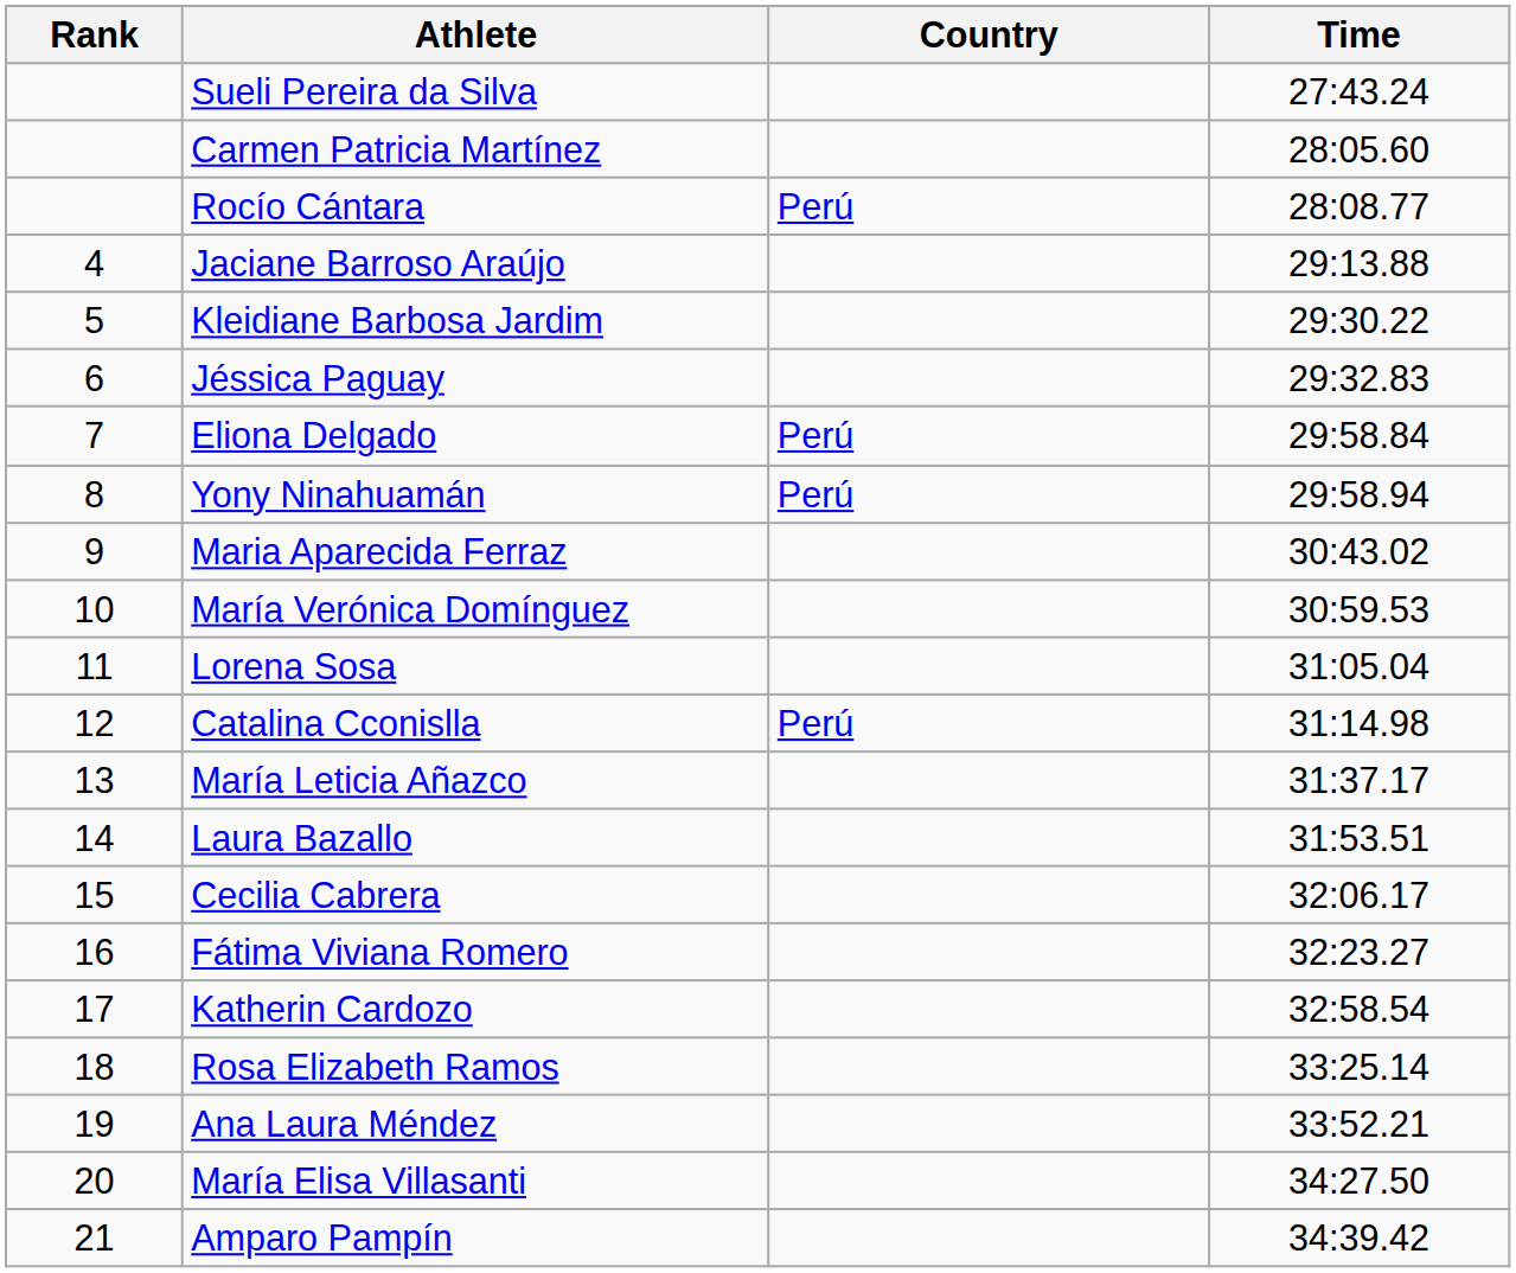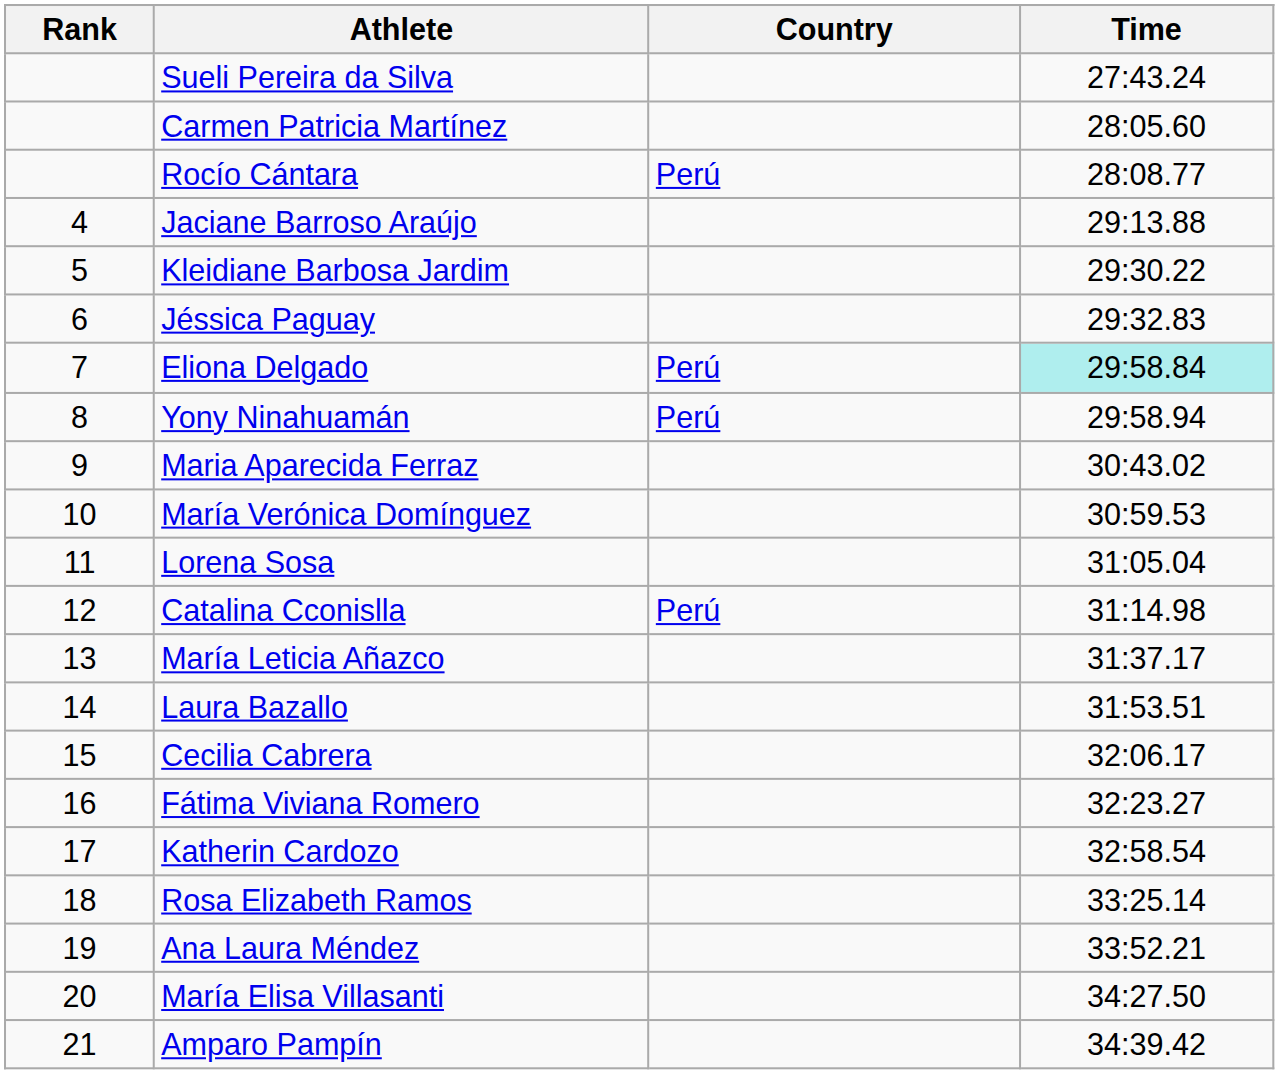Eliona Delgado | Time: no background -> paleturquoise background
